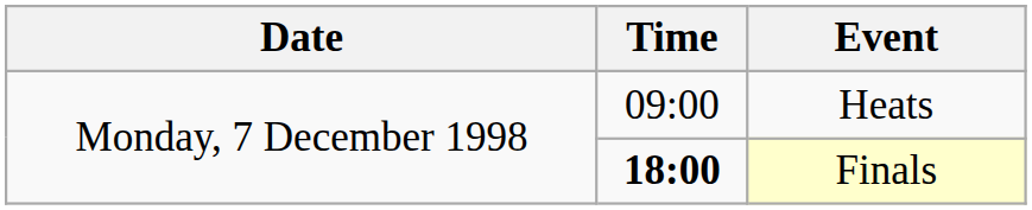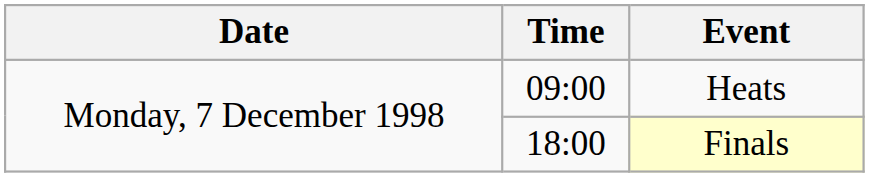Finals | Time: bold -> normal
